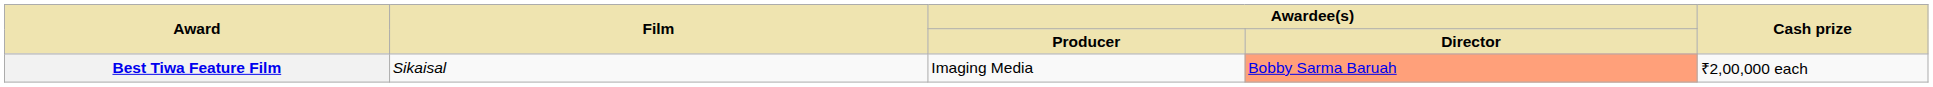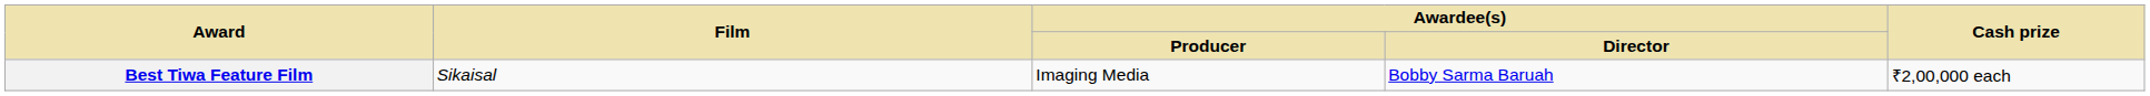Best Tiwa Feature Film | Awardee(s) / Director: lightsalmon background -> no background
